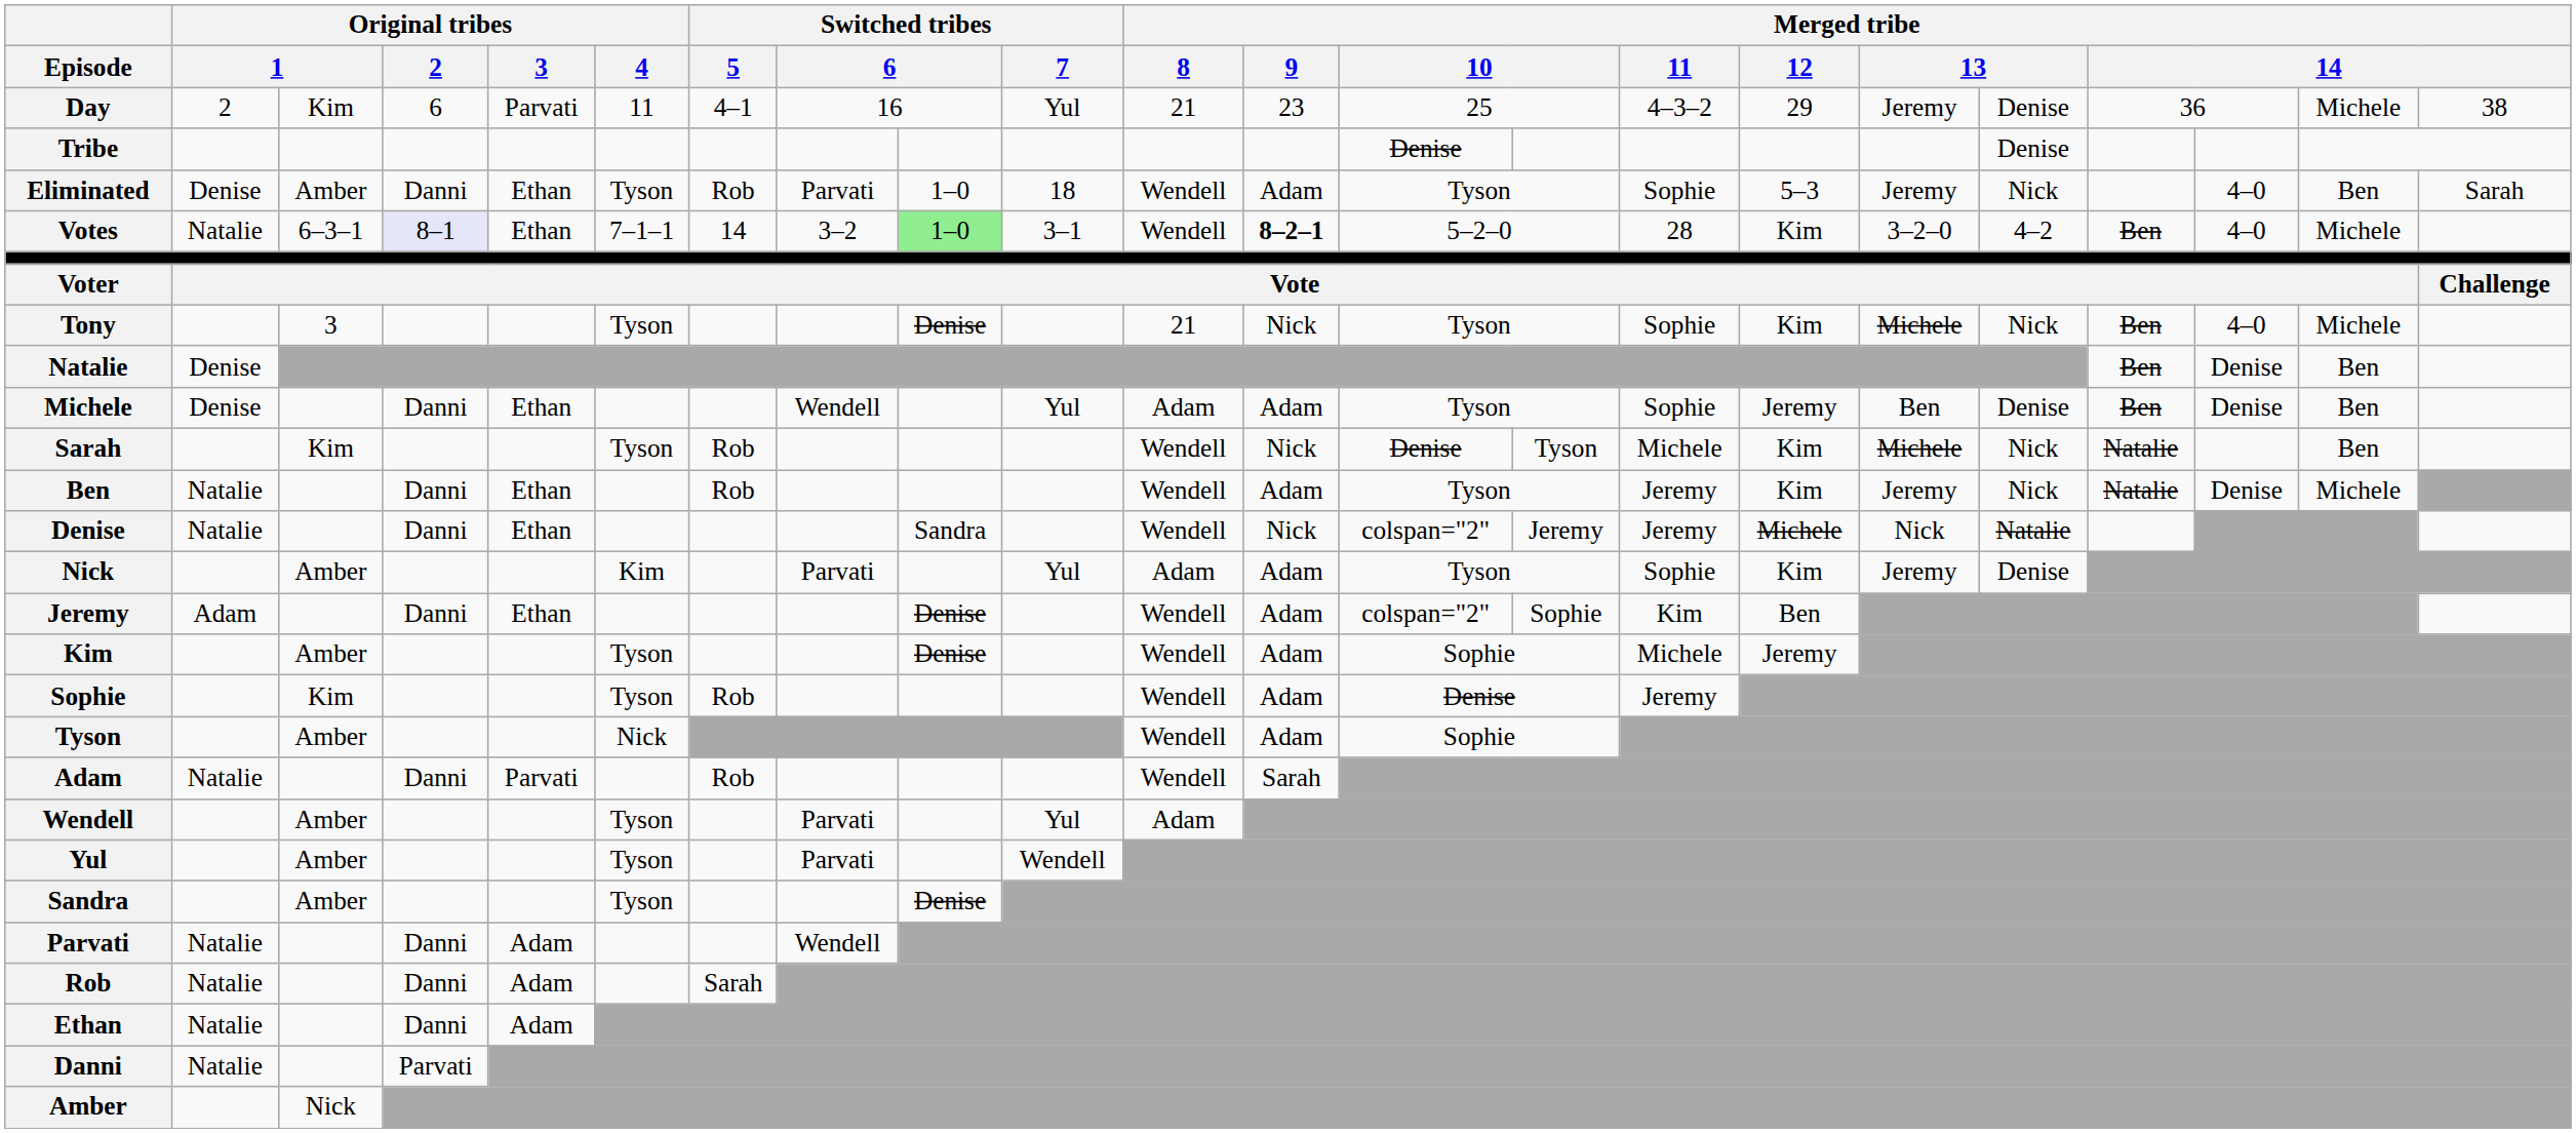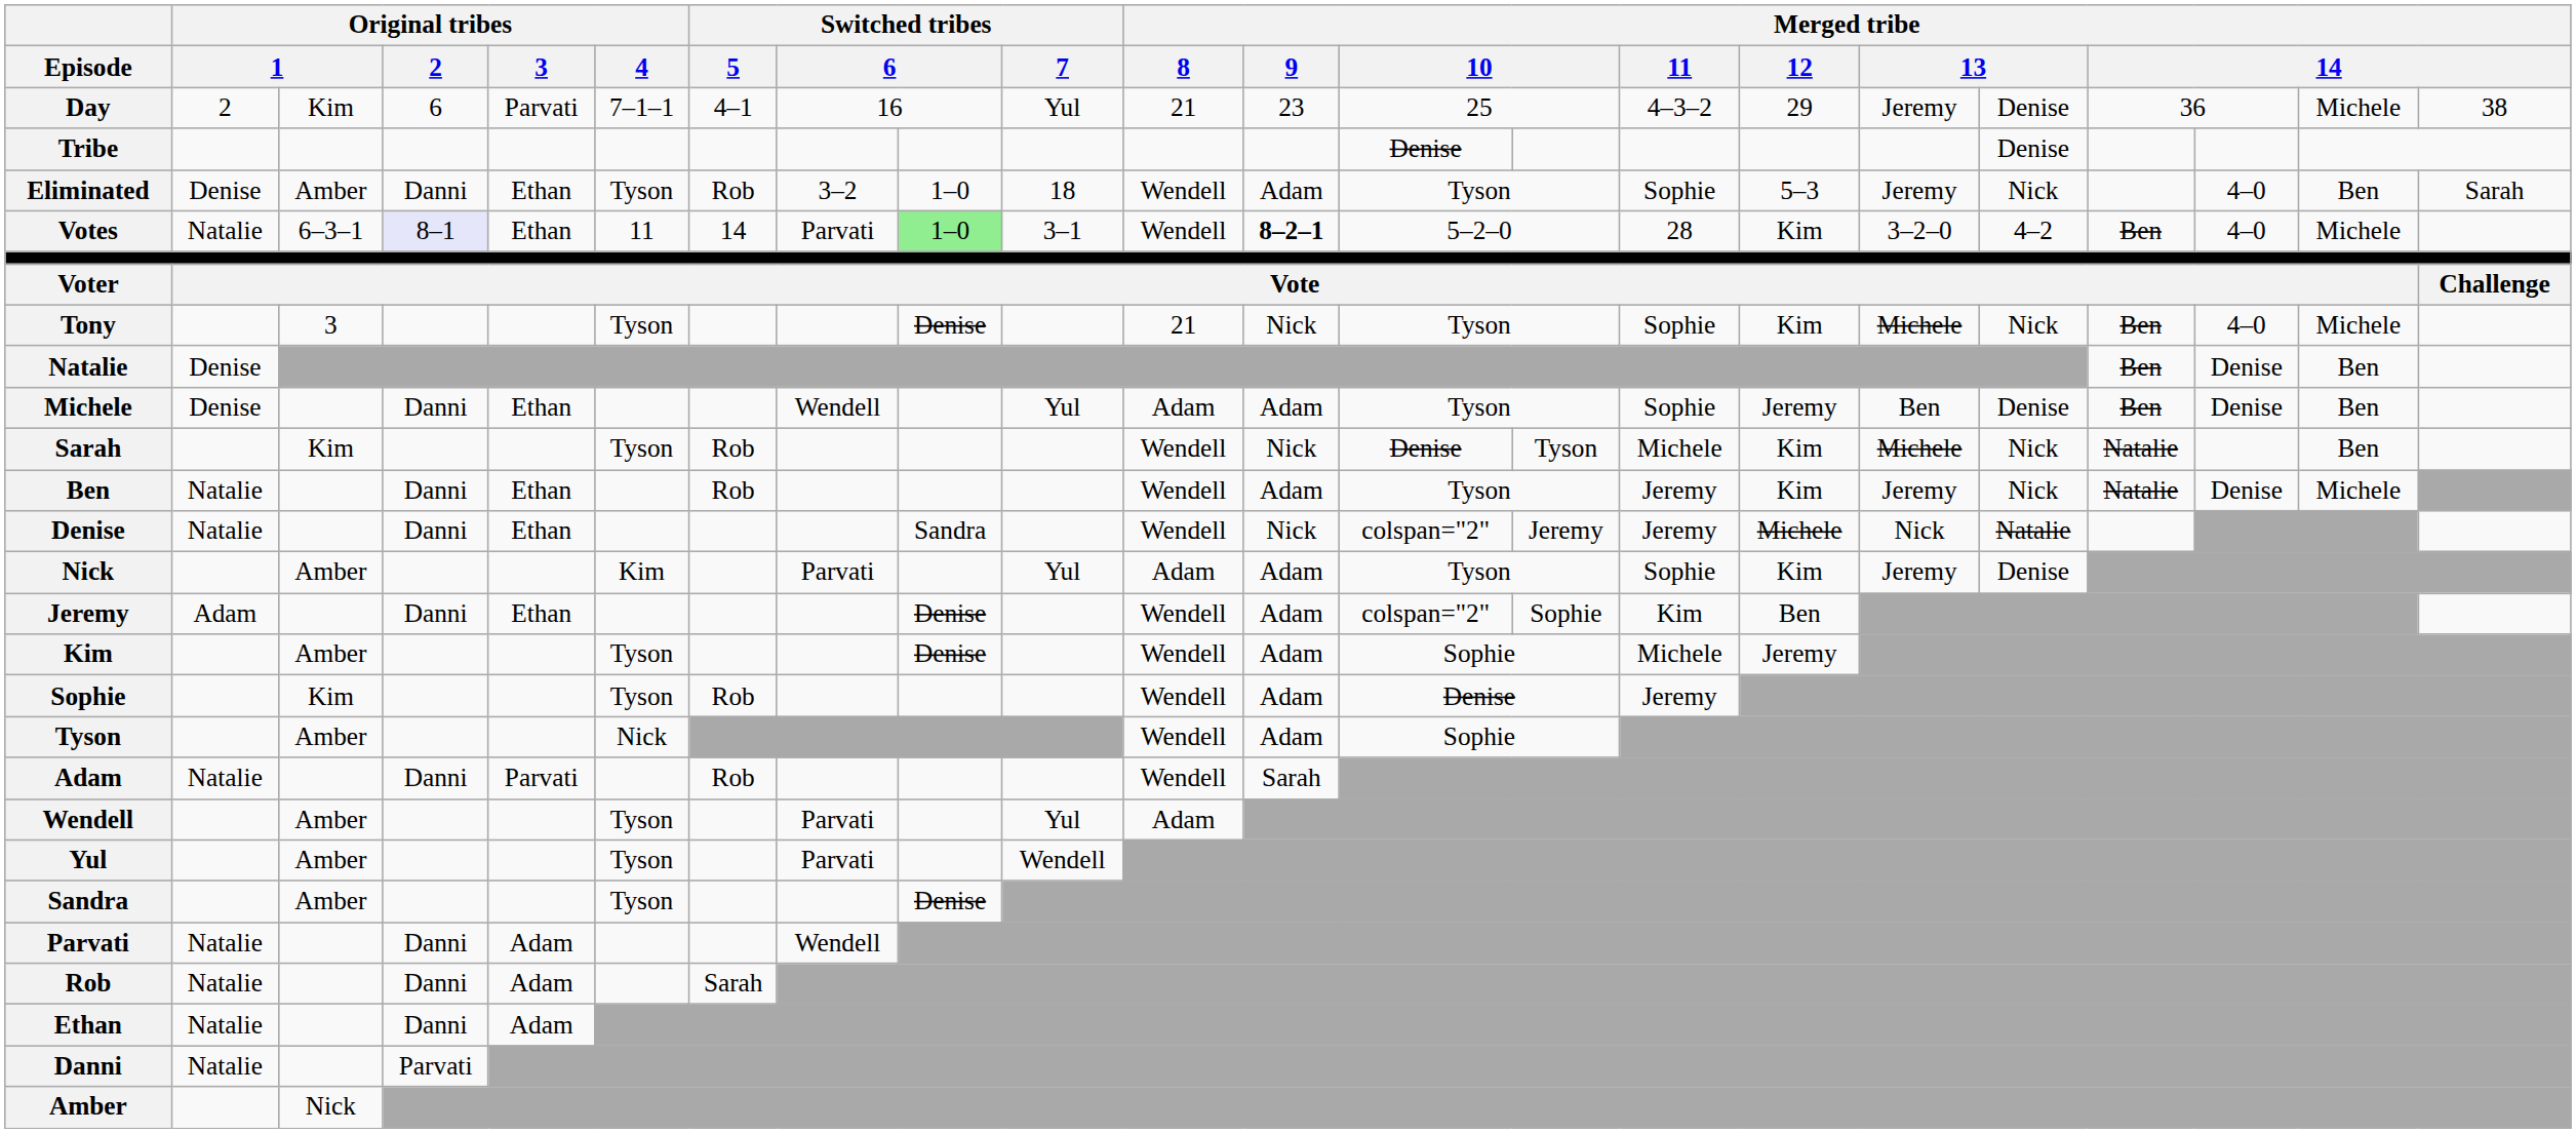Day | Original tribes / 4: 11 -> 7–1–1
Eliminated | column 8: Parvati -> 3–2
Votes | Original tribes / 4: 7–1–1 -> 11
Votes | column 8: 3–2 -> Parvati
